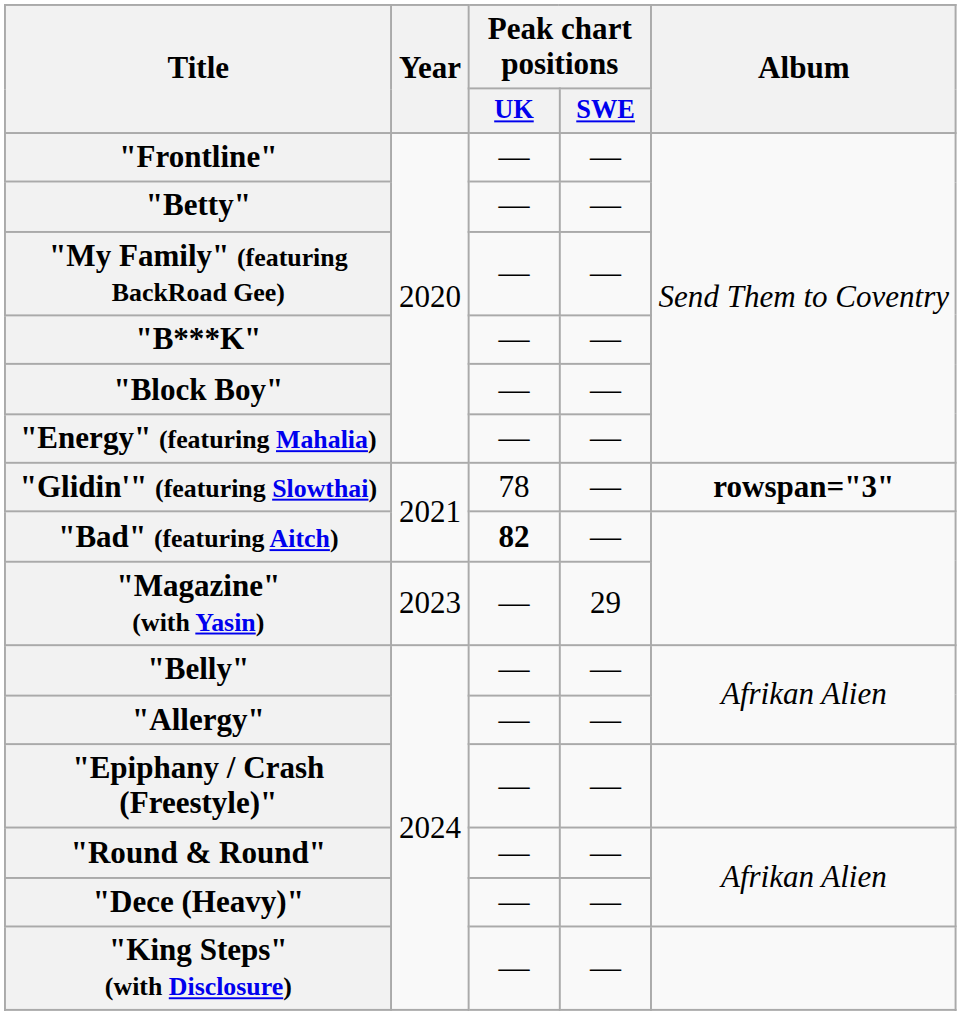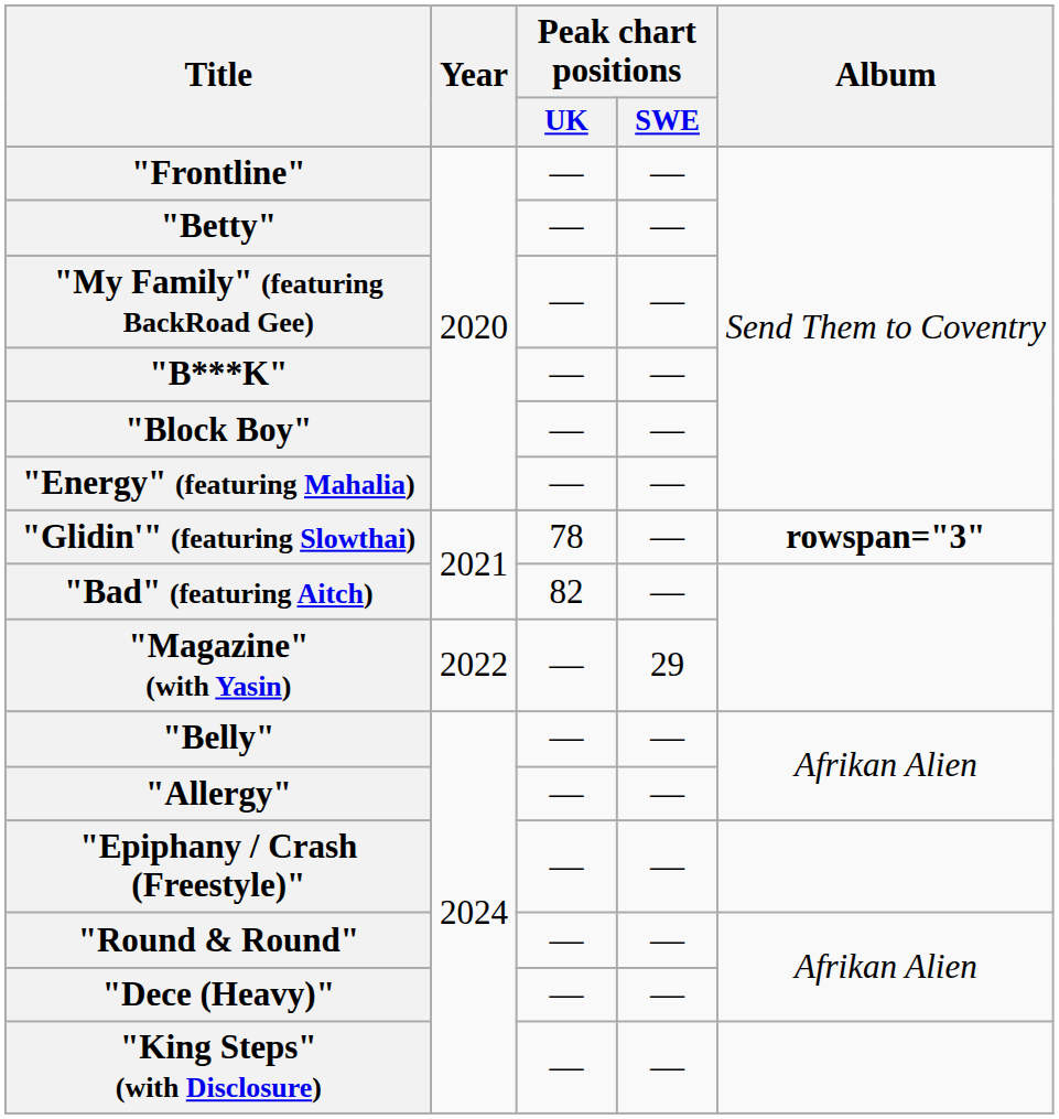"Bad" (featuring Aitch) | Peak chart positions / UK: bold -> normal
"Magazine" (with Yasin) | Year: 2023 -> 2022
